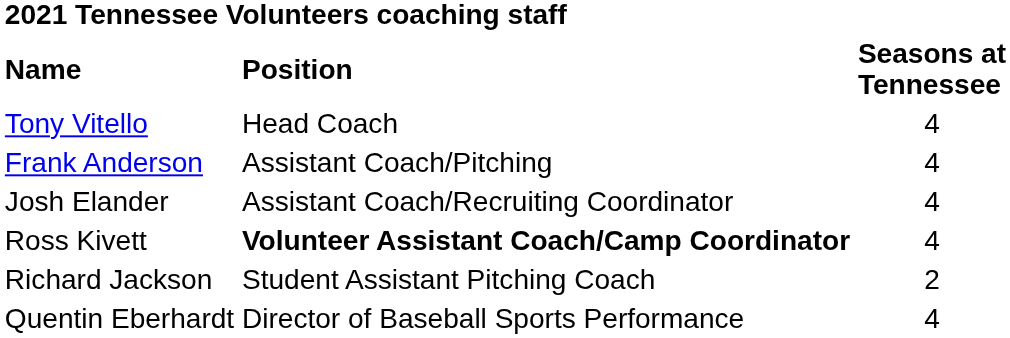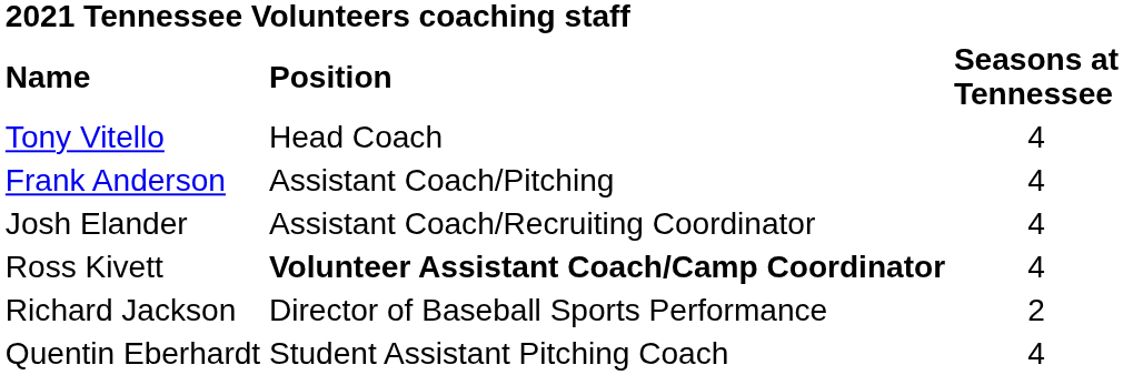Richard Jackson | Position: Student Assistant Pitching Coach -> Director of Baseball Sports Performance
Quentin Eberhardt | Position: Director of Baseball Sports Performance -> Student Assistant Pitching Coach
